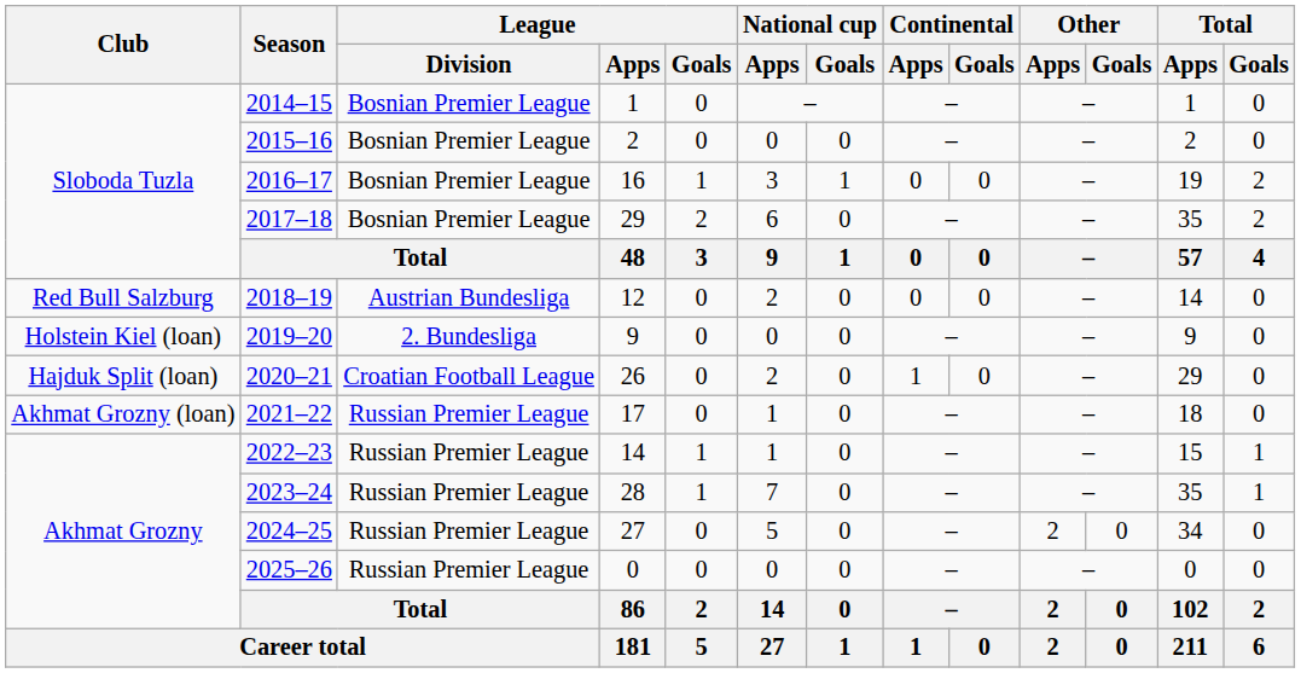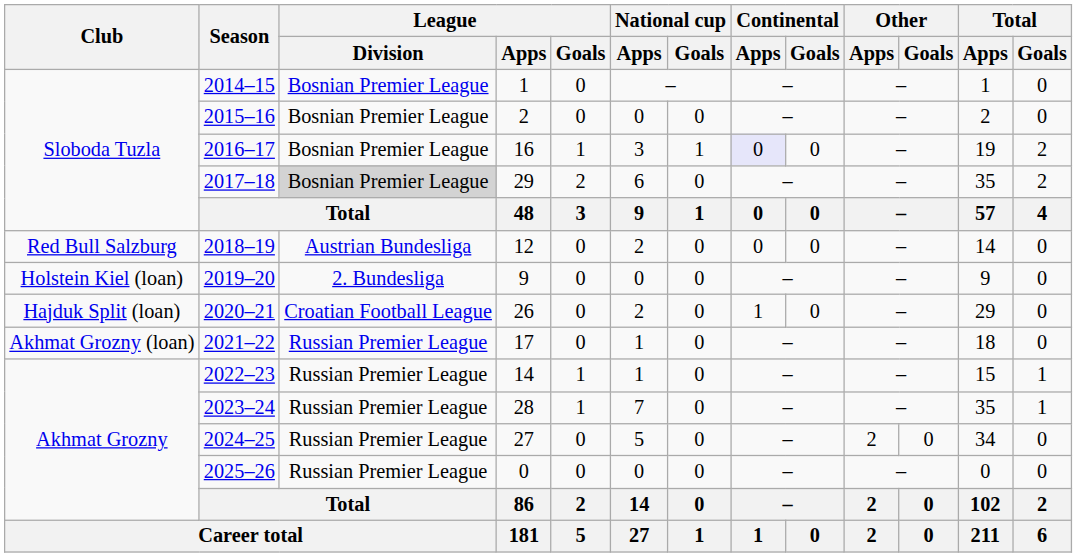2016–17 | Continental / Apps: no background -> lavender background
2017–18 | League / Division: no background -> lightgrey background
